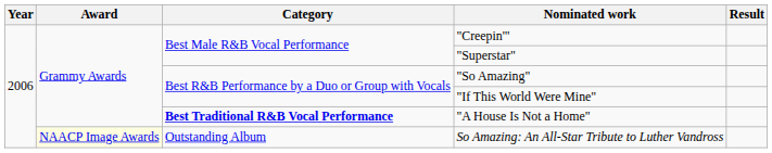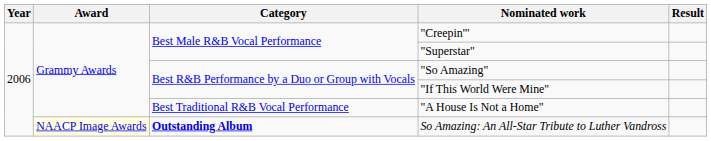"A House Is Not a Home" | Category: bold -> normal
So Amazing: An All-Star Tribute to Luther Vandross | Category: normal -> bold
